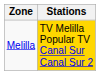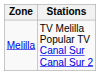Melilla | Stations: gold background -> no background
